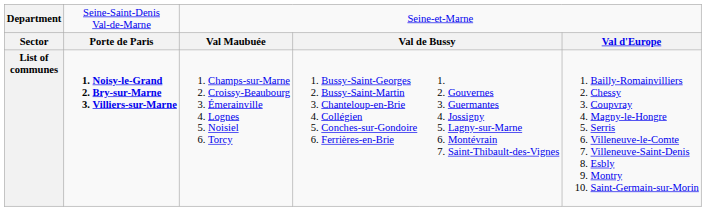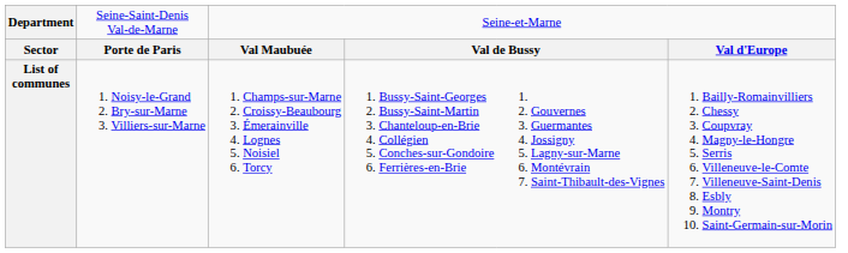List of communes | column 2: bold -> normal
